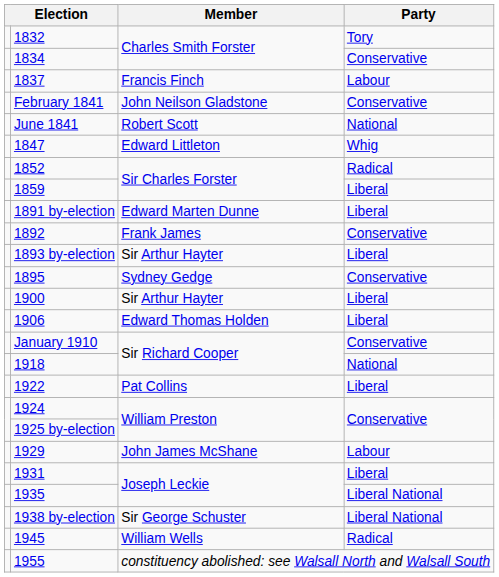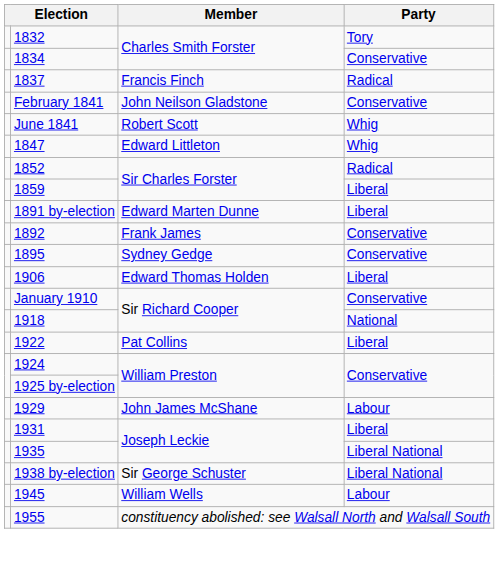1837 | Party: Labour -> Radical
June 1841 | Party: National -> Whig
- row: 1893 by-election | Sir Arthur Hayter | Liberal
- row: 1900 | Sir Arthur Hayter | Liberal
1945 | Party: Radical -> Labour
